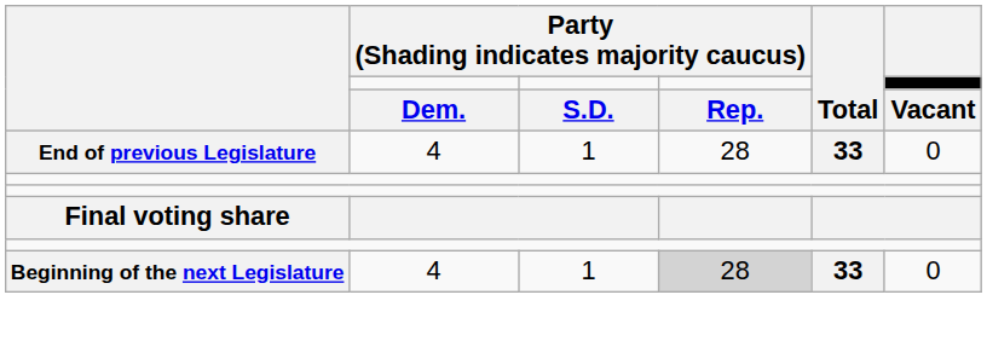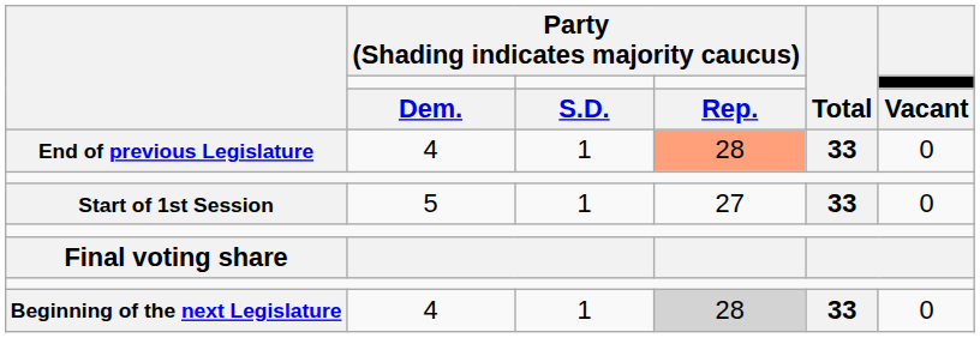End of previous Legislature | column 4: no background -> lightsalmon background
+ row: Start of 1st Session | 5 | 1 | 27 | 33 | 0
